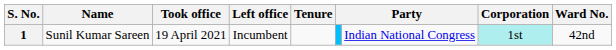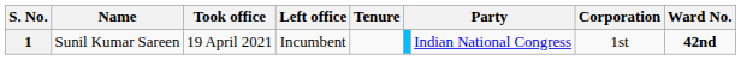1 | Corporation: paleturquoise background -> no background
1 | Ward No.: normal -> bold
